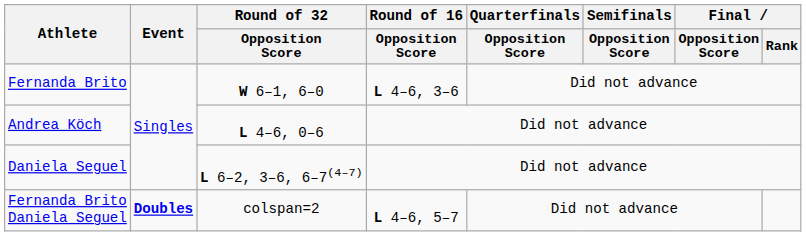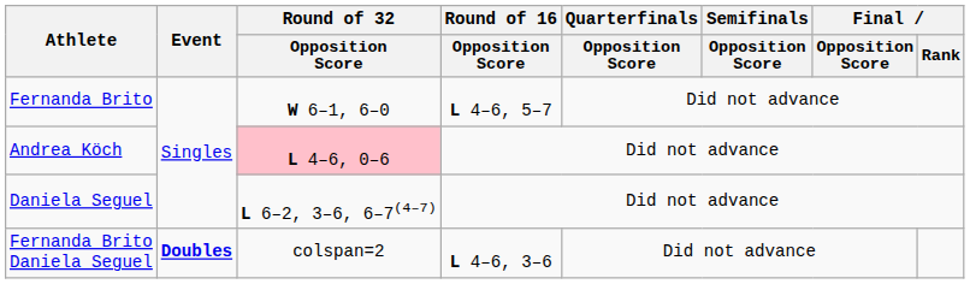Fernanda Brito | Round of 16 / Opposition Score: L 4–6, 3–6 -> L 4–6, 5–7
Andrea Köch | Round of 32 / Opposition Score: no background -> pink background
Fernanda Brito Daniela Seguel | Round of 16 / Opposition Score: L 4–6, 5–7 -> L 4–6, 3–6
